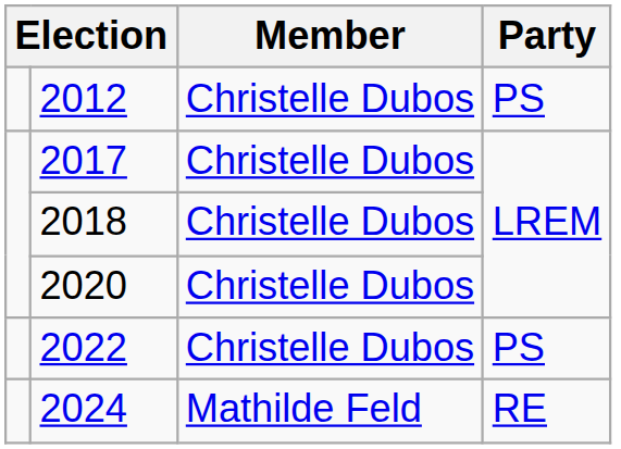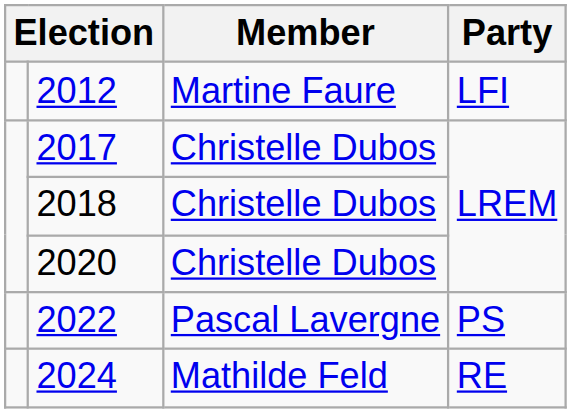2012 | Member: Christelle Dubos -> Martine Faure
2012 | Party: PS -> LFI
2022 | Member: Christelle Dubos -> Pascal Lavergne
